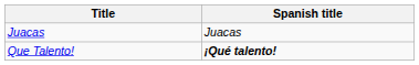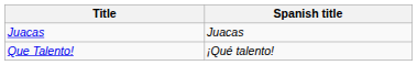Que Talento! | Spanish title: bold -> normal
